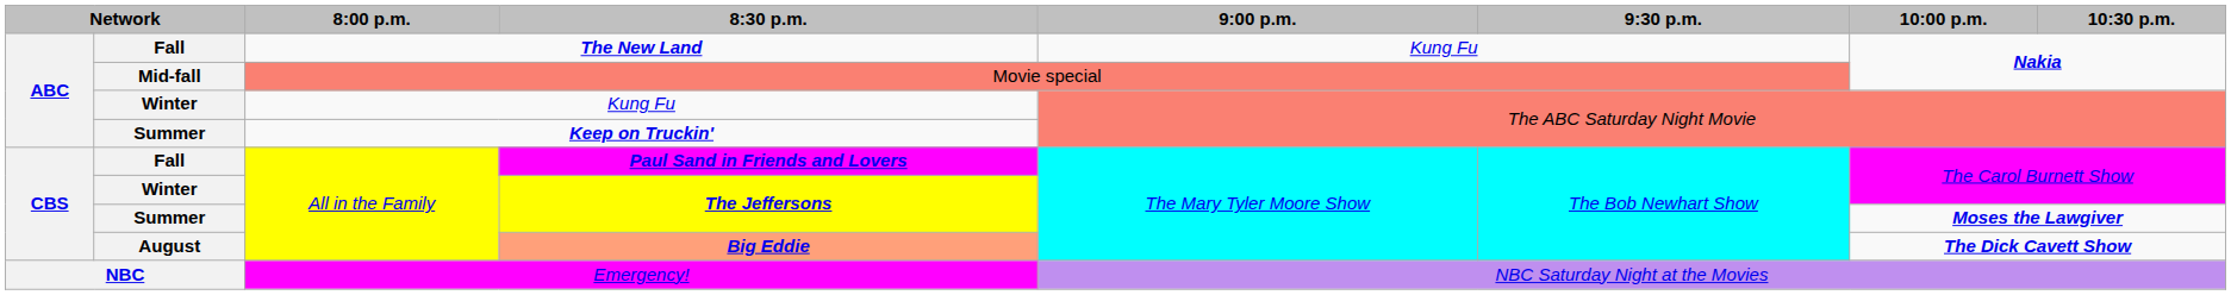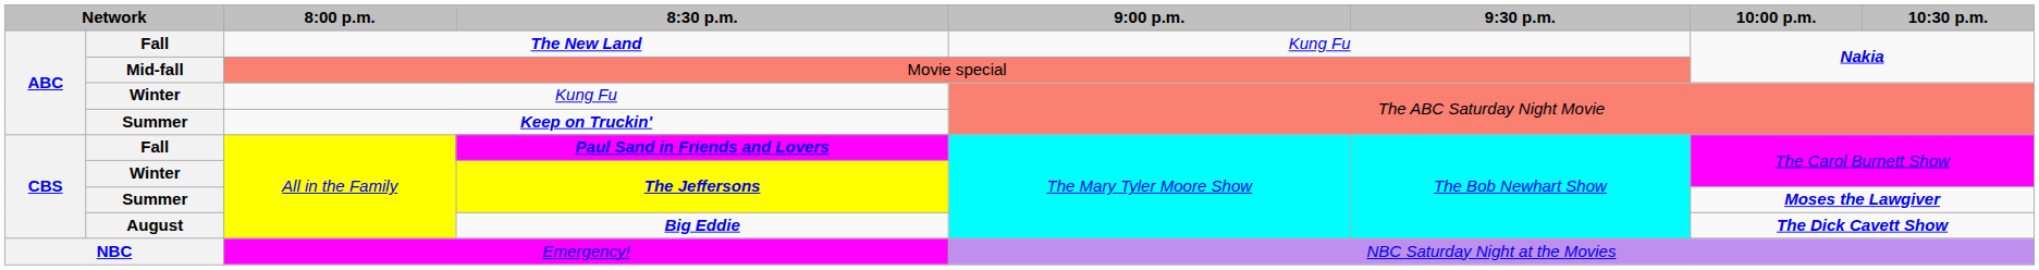Big Eddie | 8:30 p.m.: lightsalmon background -> no background
